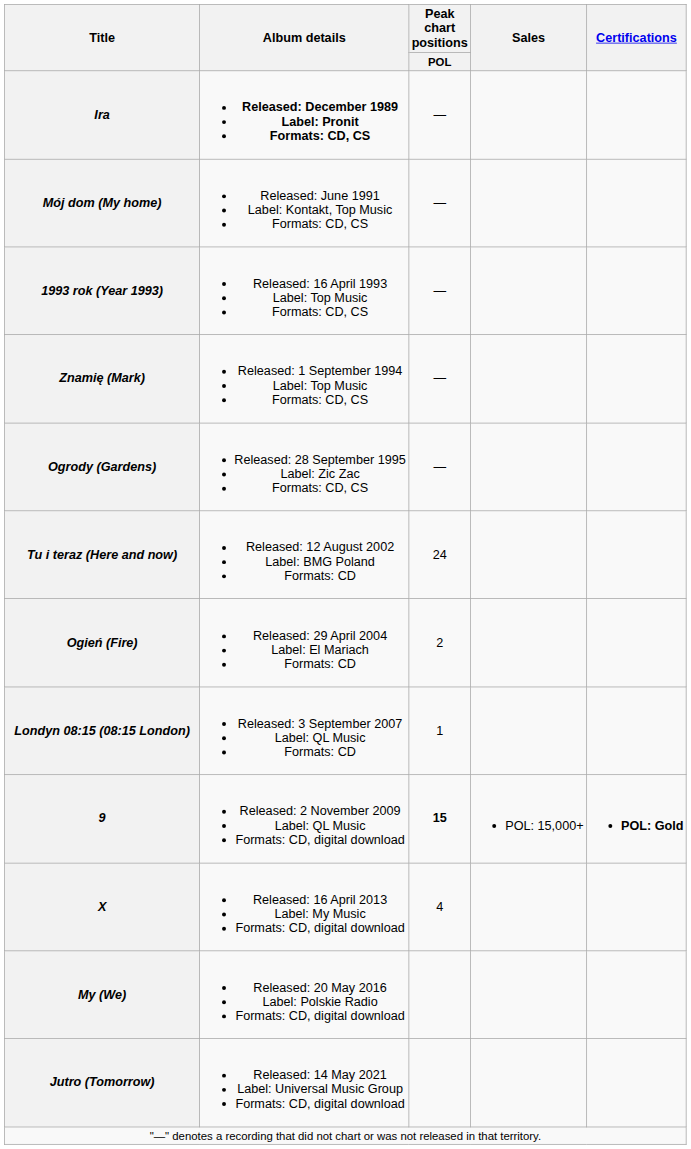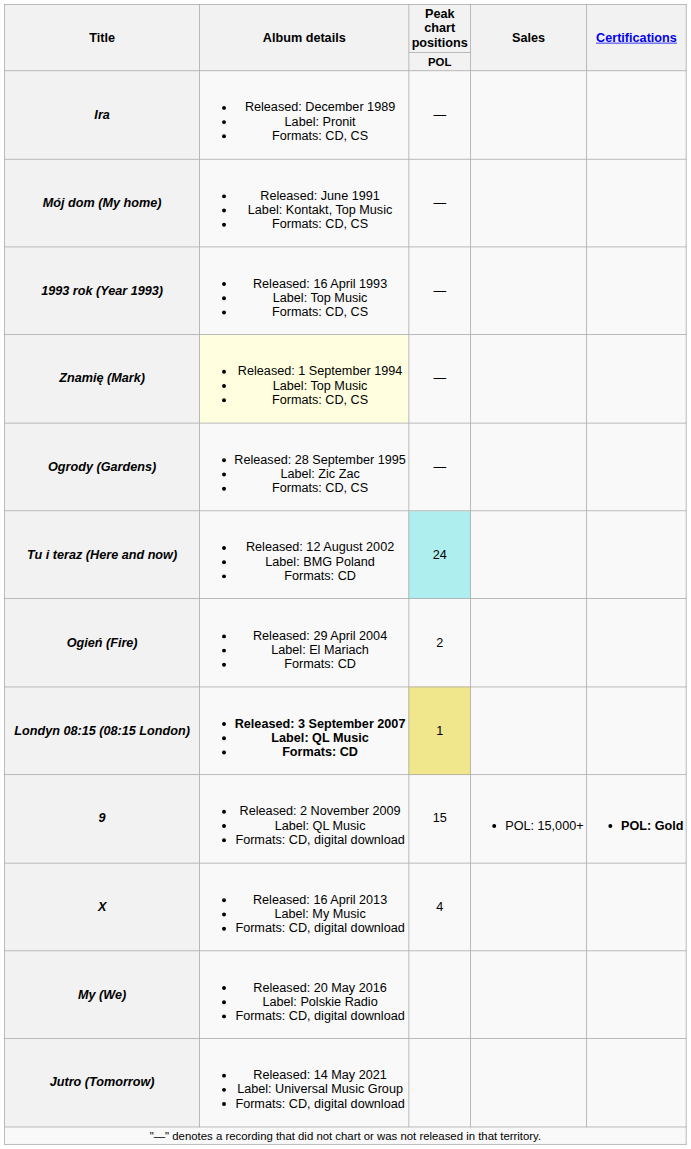Ira | Album details: bold -> normal
Znamię (Mark) | Album details: no background -> lightyellow background
Tu i teraz (Here and now) | Peak chart positions / POL: no background -> paleturquoise background
Londyn 08:15 (08:15 London) | Album details: normal -> bold
Londyn 08:15 (08:15 London) | Peak chart positions / POL: no background -> khaki background
9 | Peak chart positions / POL: bold -> normal
